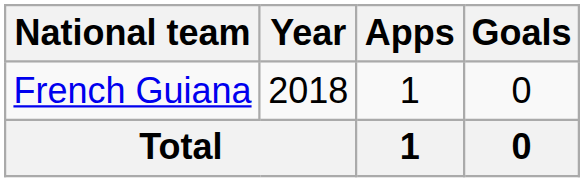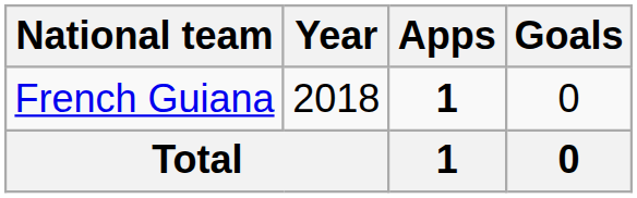French Guiana | Apps: normal -> bold
